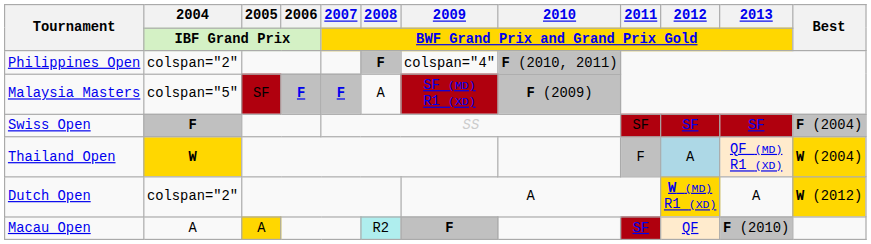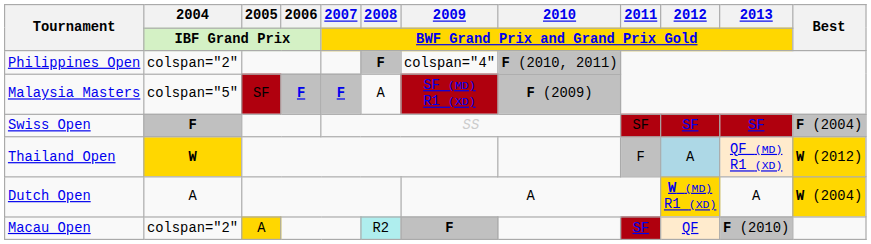Thailand Open | Best: W (2004) -> W (2012)
Dutch Open | 2004: colspan="2" -> A
Dutch Open | Best: W (2012) -> W (2004)
Macau Open | 2004: A -> colspan="2"
